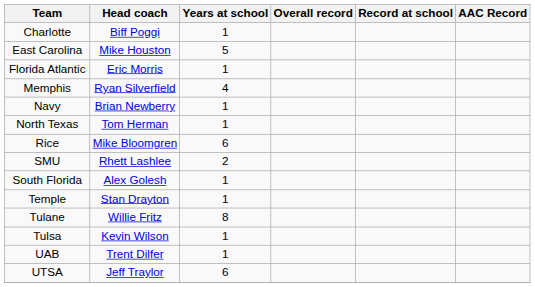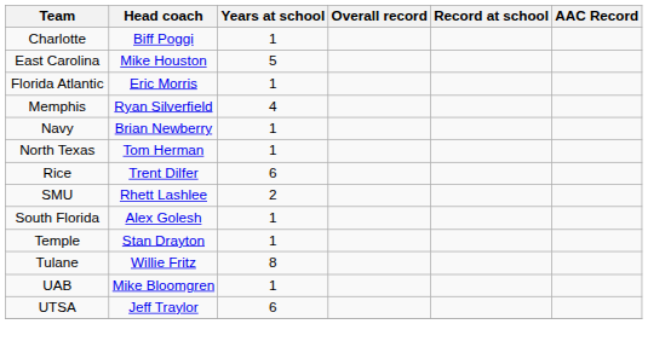Rice | Head coach: Mike Bloomgren -> Trent Dilfer
- row: Tulsa | Kevin Wilson | 1
UAB | Head coach: Trent Dilfer -> Mike Bloomgren
